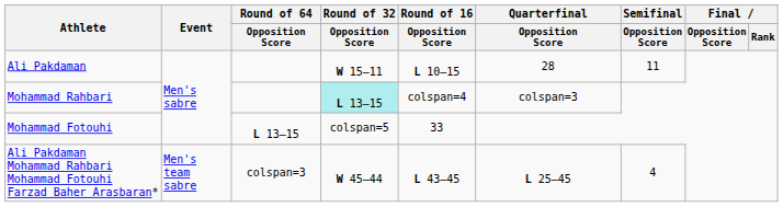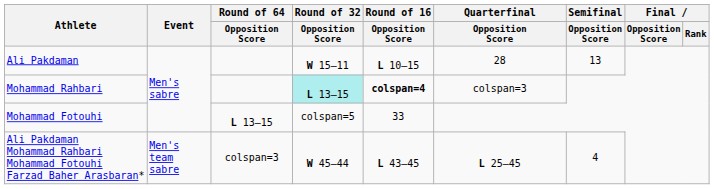Ali Pakdaman | Semifinal / Opposition Score: 11 -> 13
Mohammad Rahbari | Round of 16 / Opposition Score: normal -> bold
